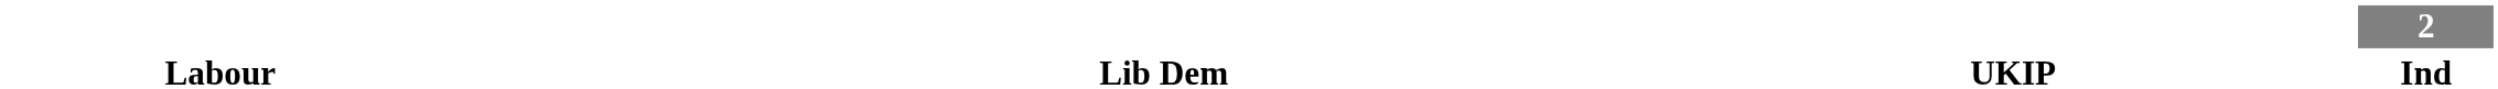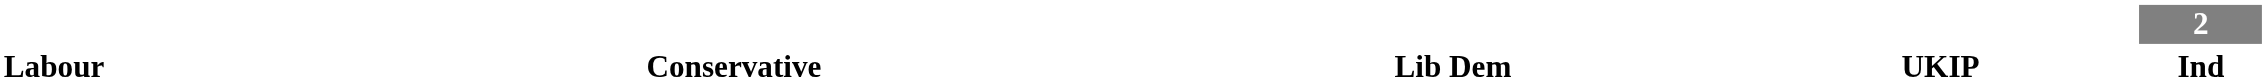+ column: 9 | Conservative
